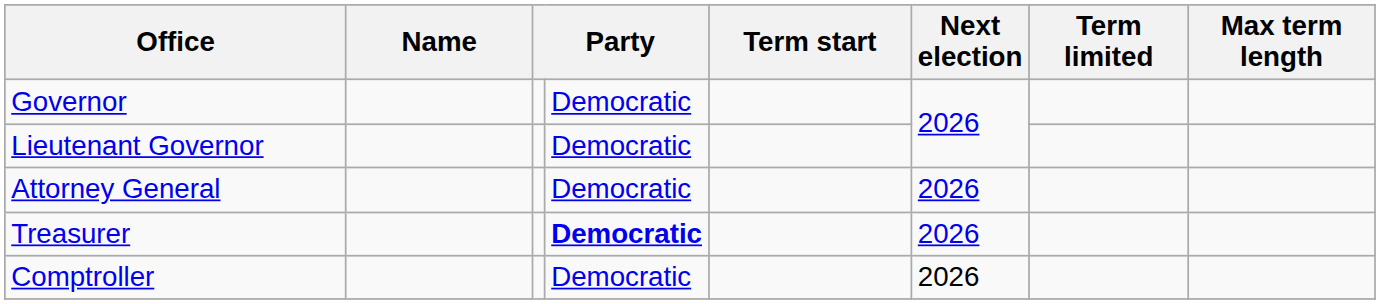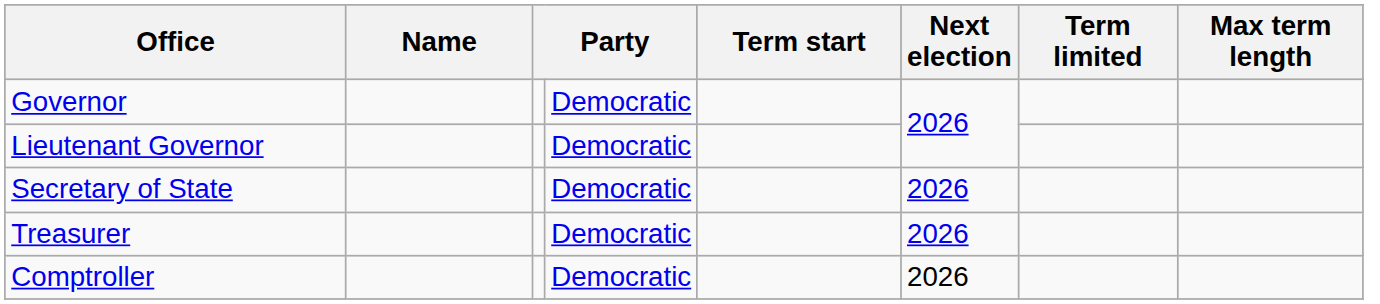+ row: Secretary of State | Democratic | 2026
- row: Attorney General | Democratic | 2026
Treasurer | column 4: bold -> normal
